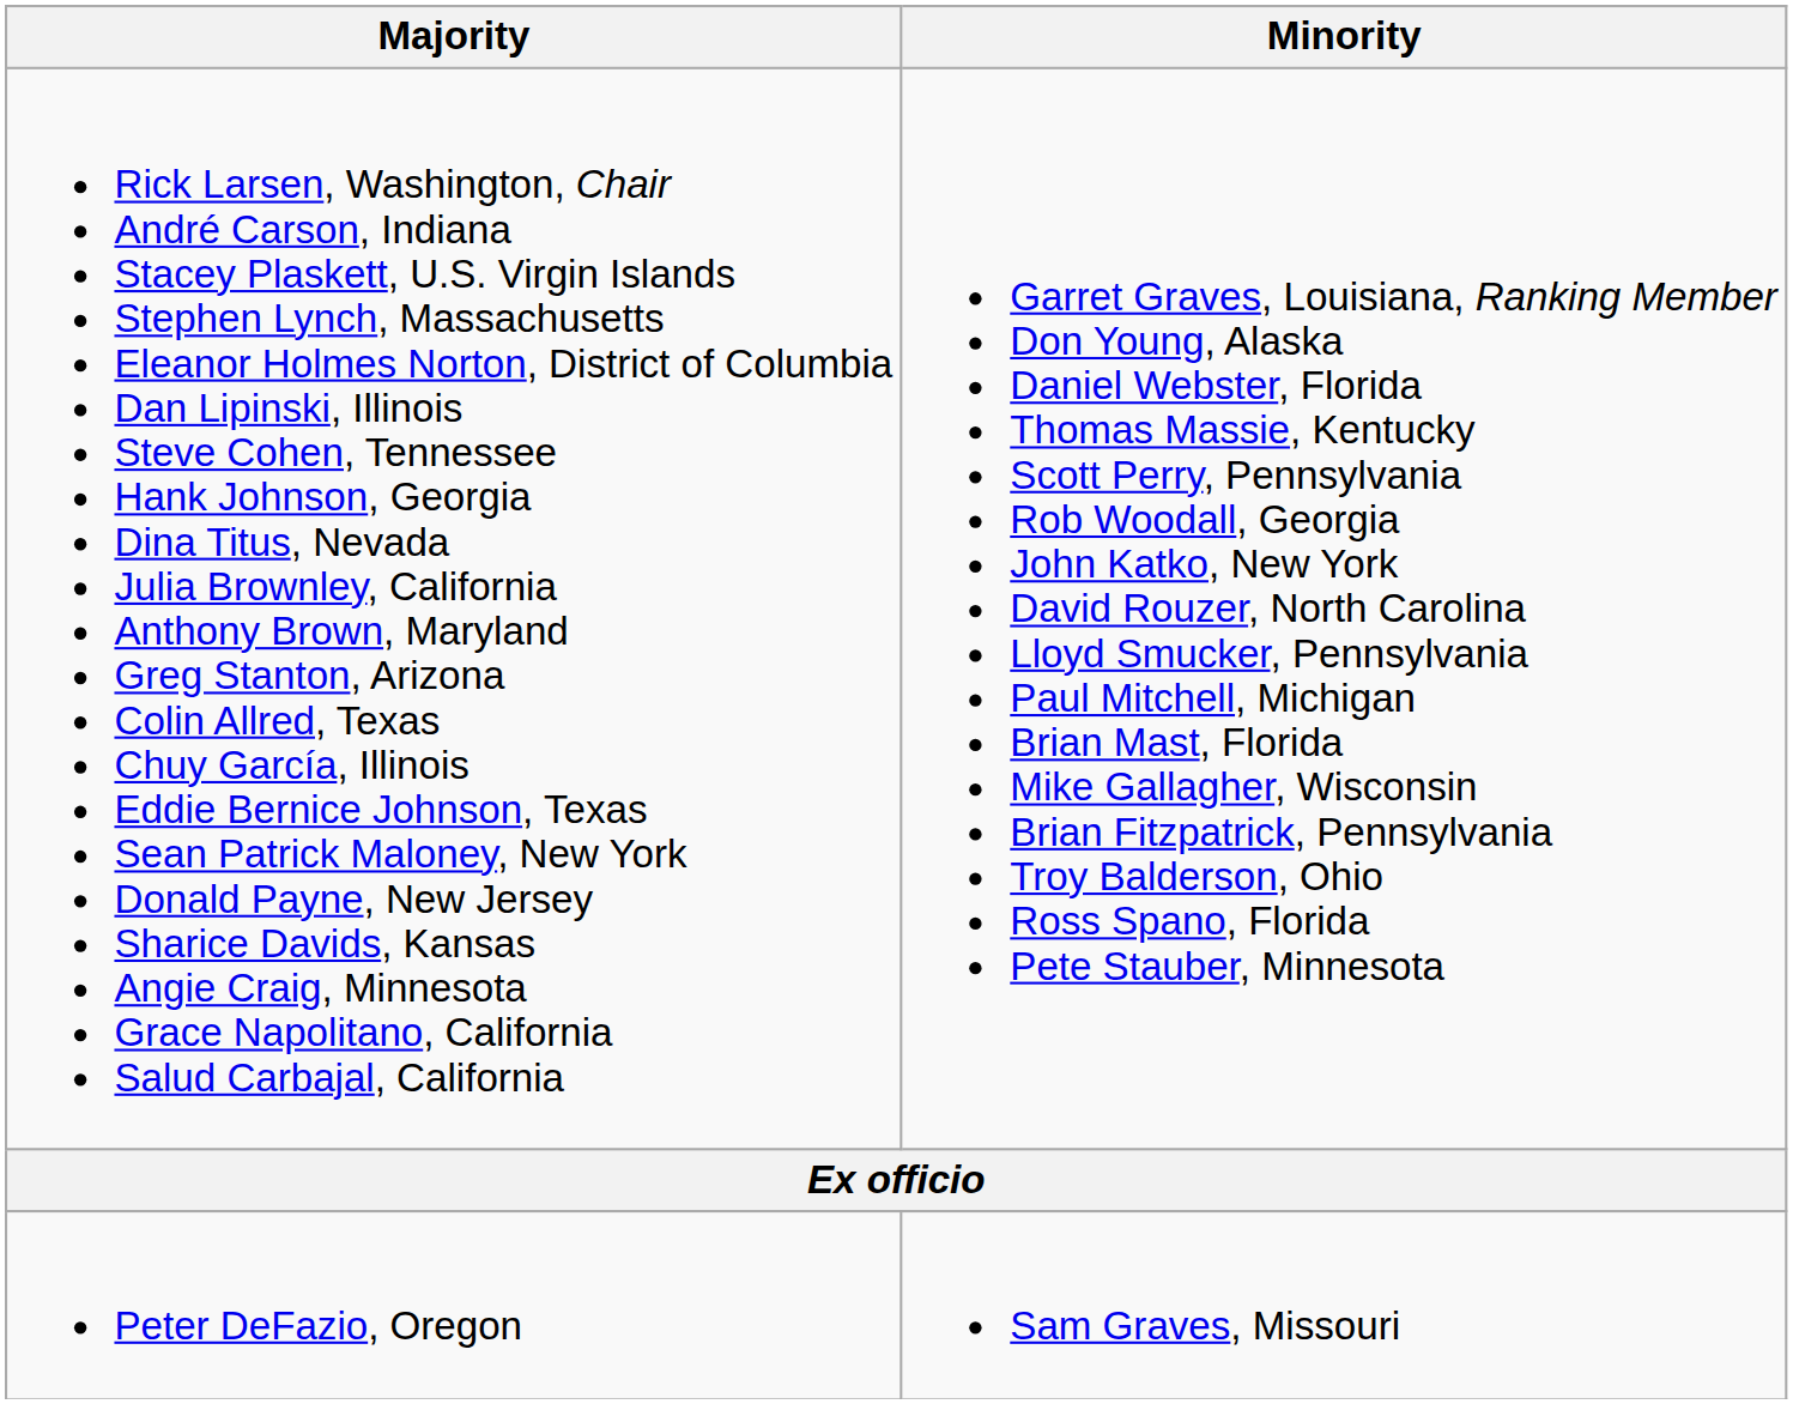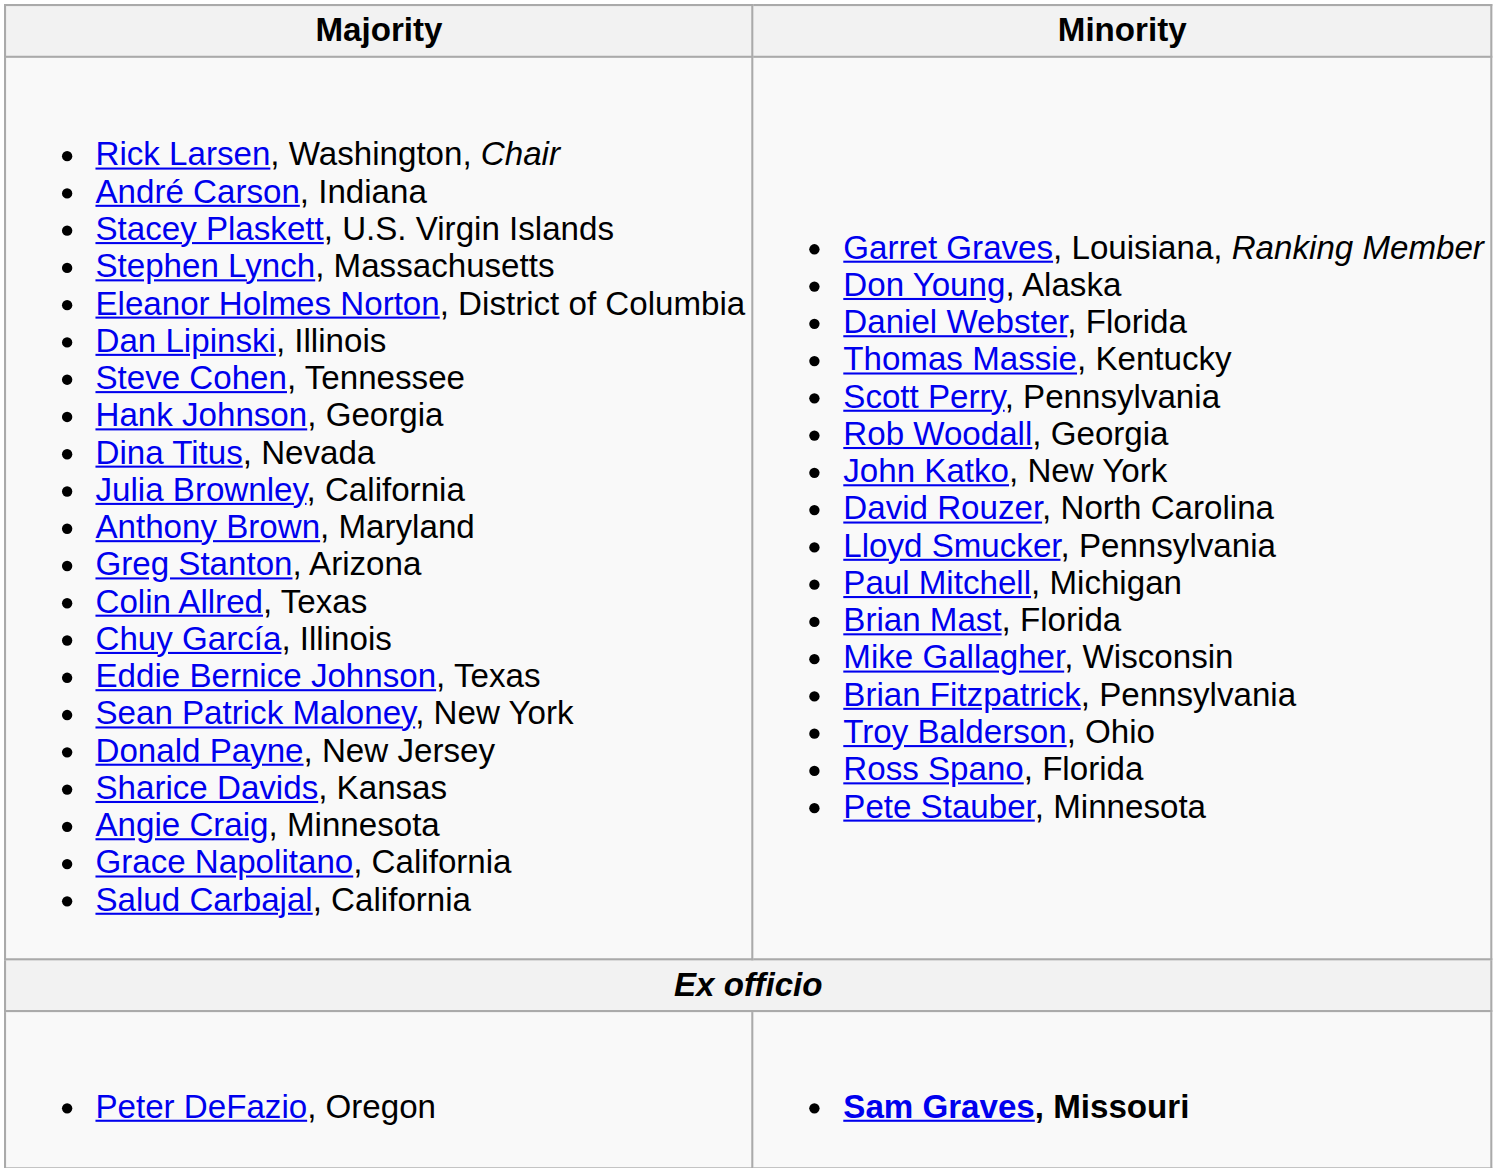Peter DeFazio, Oregon | Minority: normal -> bold
